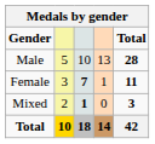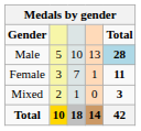Male | Total: no background -> lightblue background
Female | column 3: bold -> normal
Mixed | column 3: bold -> normal
